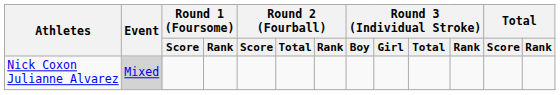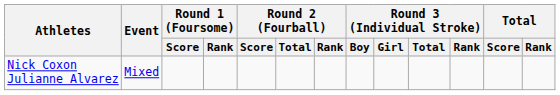Nick Coxon Julianne Alvarez | Event: lightgrey background -> no background
